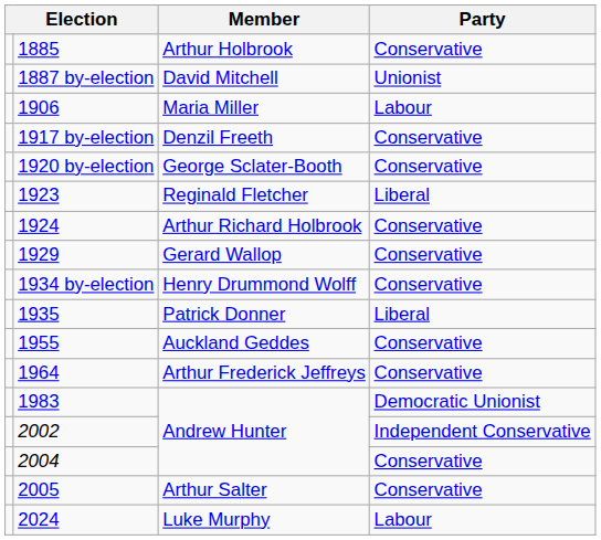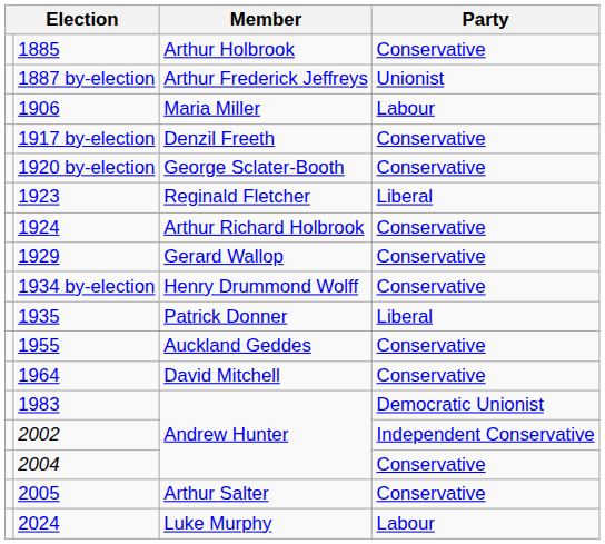1887 by-election | Member: David Mitchell -> Arthur Frederick Jeffreys
1964 | Member: Arthur Frederick Jeffreys -> David Mitchell
